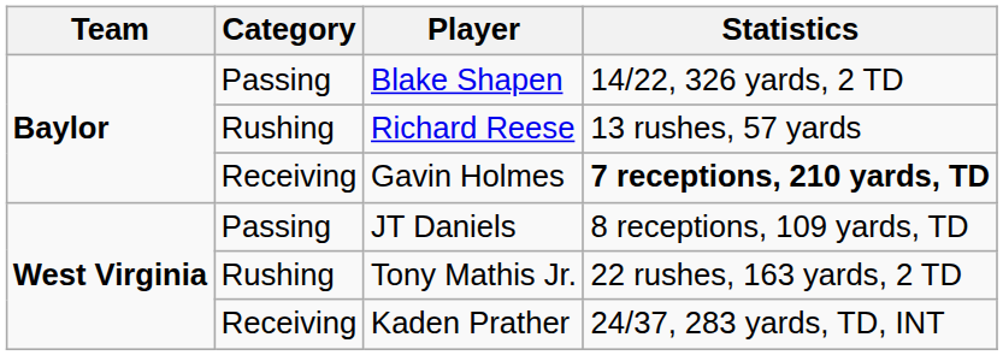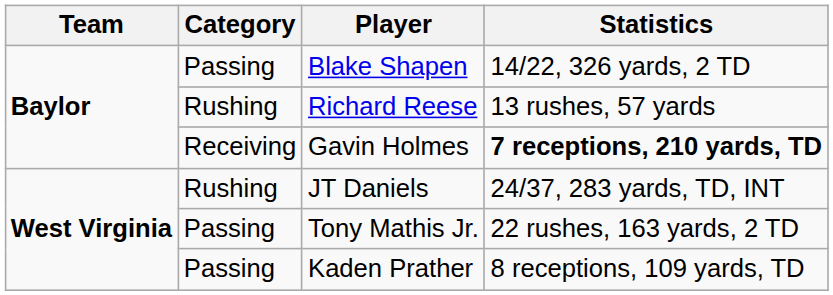JT Daniels | Category: Passing -> Rushing
JT Daniels | Statistics: 8 receptions, 109 yards, TD -> 24/37, 283 yards, TD, INT
Tony Mathis Jr. | Category: Rushing -> Passing
Kaden Prather | Category: Receiving -> Passing
Kaden Prather | Statistics: 24/37, 283 yards, TD, INT -> 8 receptions, 109 yards, TD
